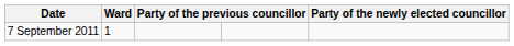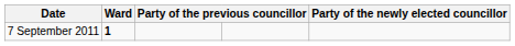7 September 2011 | Ward: normal -> bold
